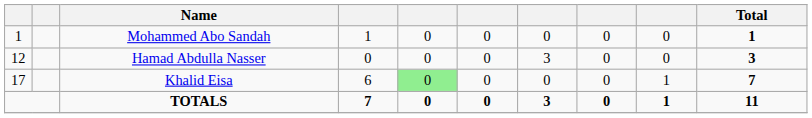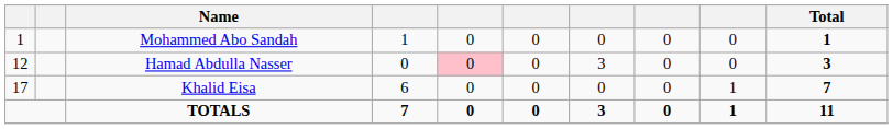Hamad Abdulla Nasser | column 5: no background -> pink background
Khalid Eisa | column 5: lightgreen background -> no background
